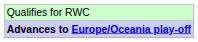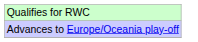row 2 | column 1: bold -> normal
